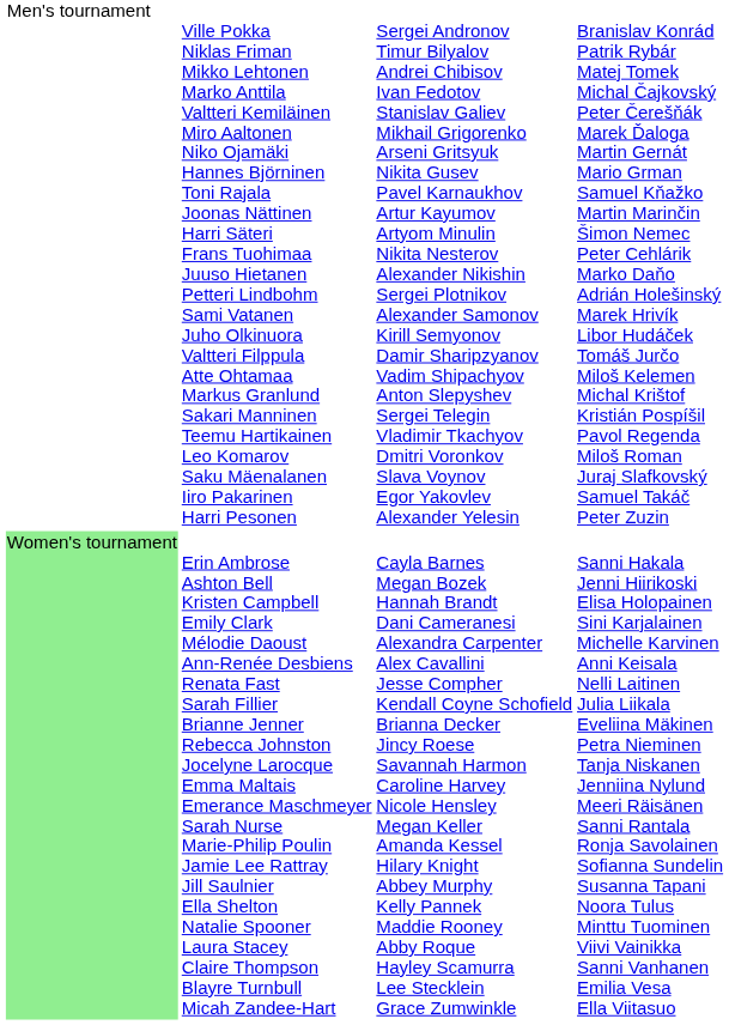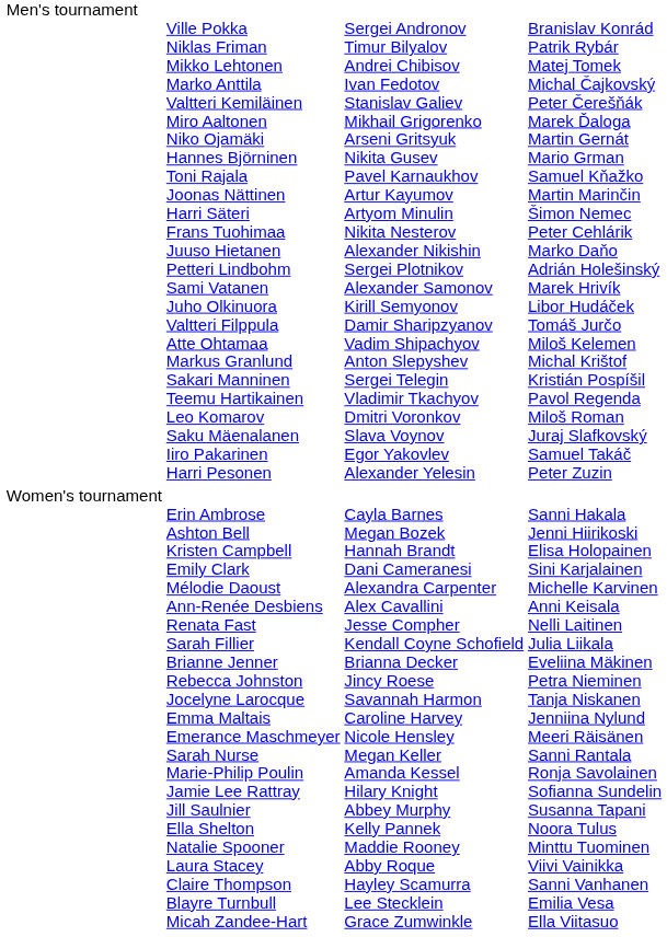Women's tournament | column 1: lightgreen background -> no background
